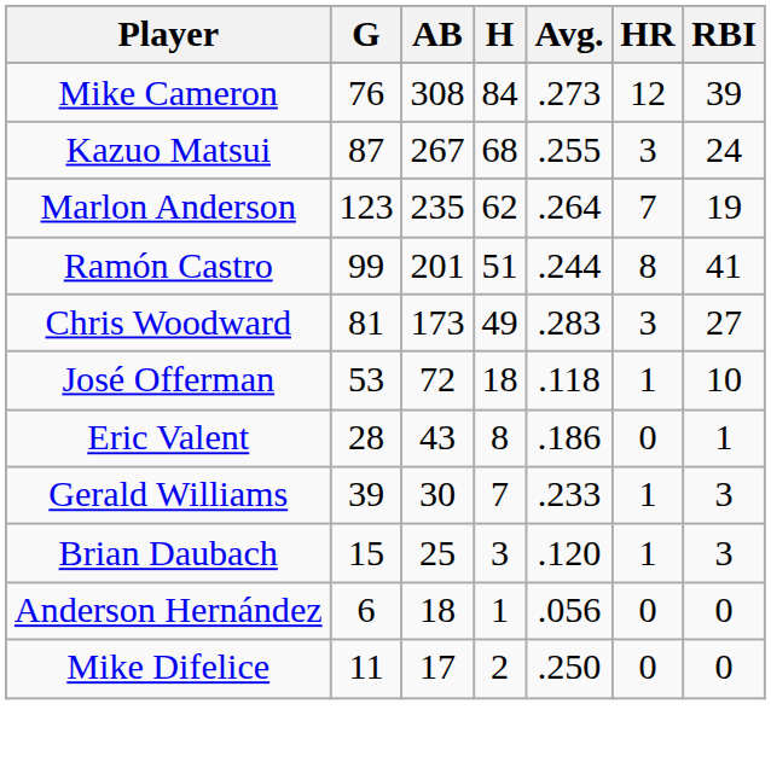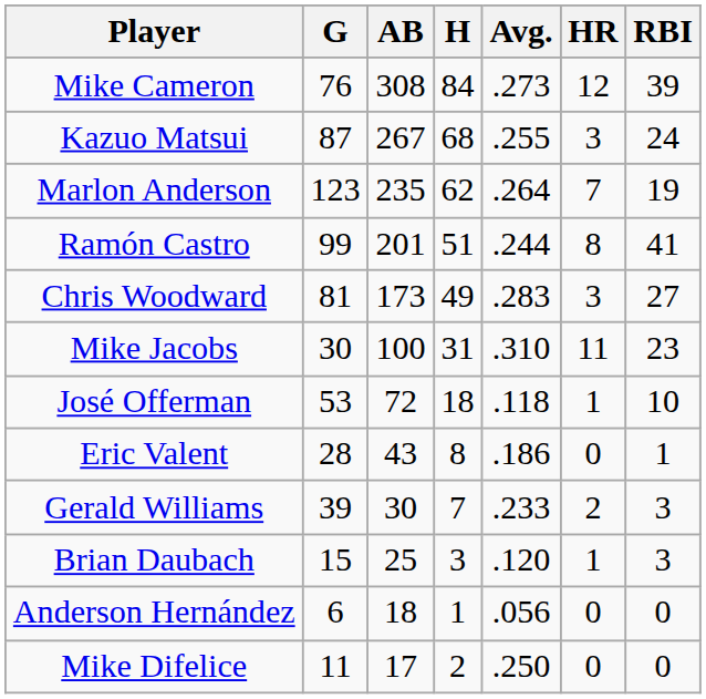+ row: Mike Jacobs | 30 | 100 | 31 | .310 | 11 | 23
Gerald Williams | HR: 1 -> 2
